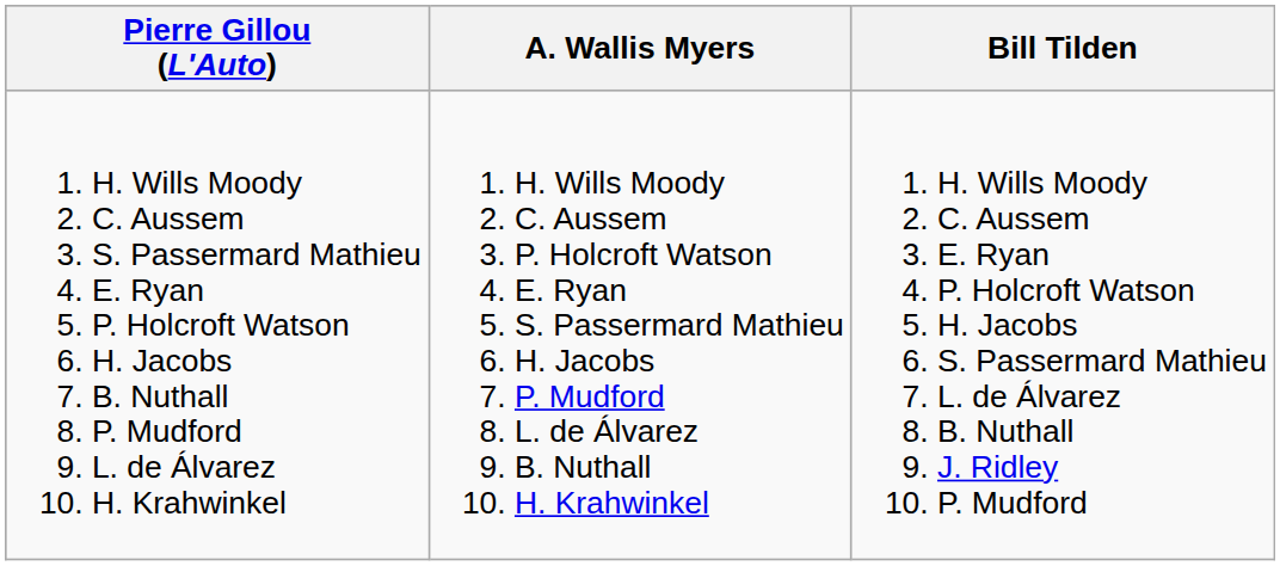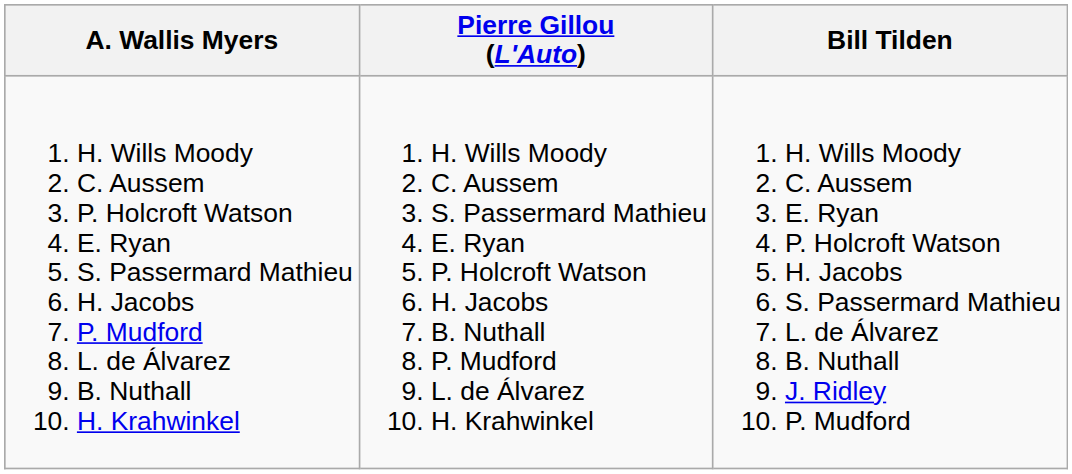columns swapped: A. Wallis Myers <-> Pierre Gillou (L'Auto)
